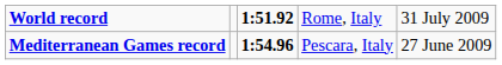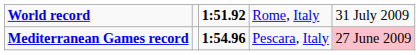Mediterranean Games record | column 5: no background -> pink background
